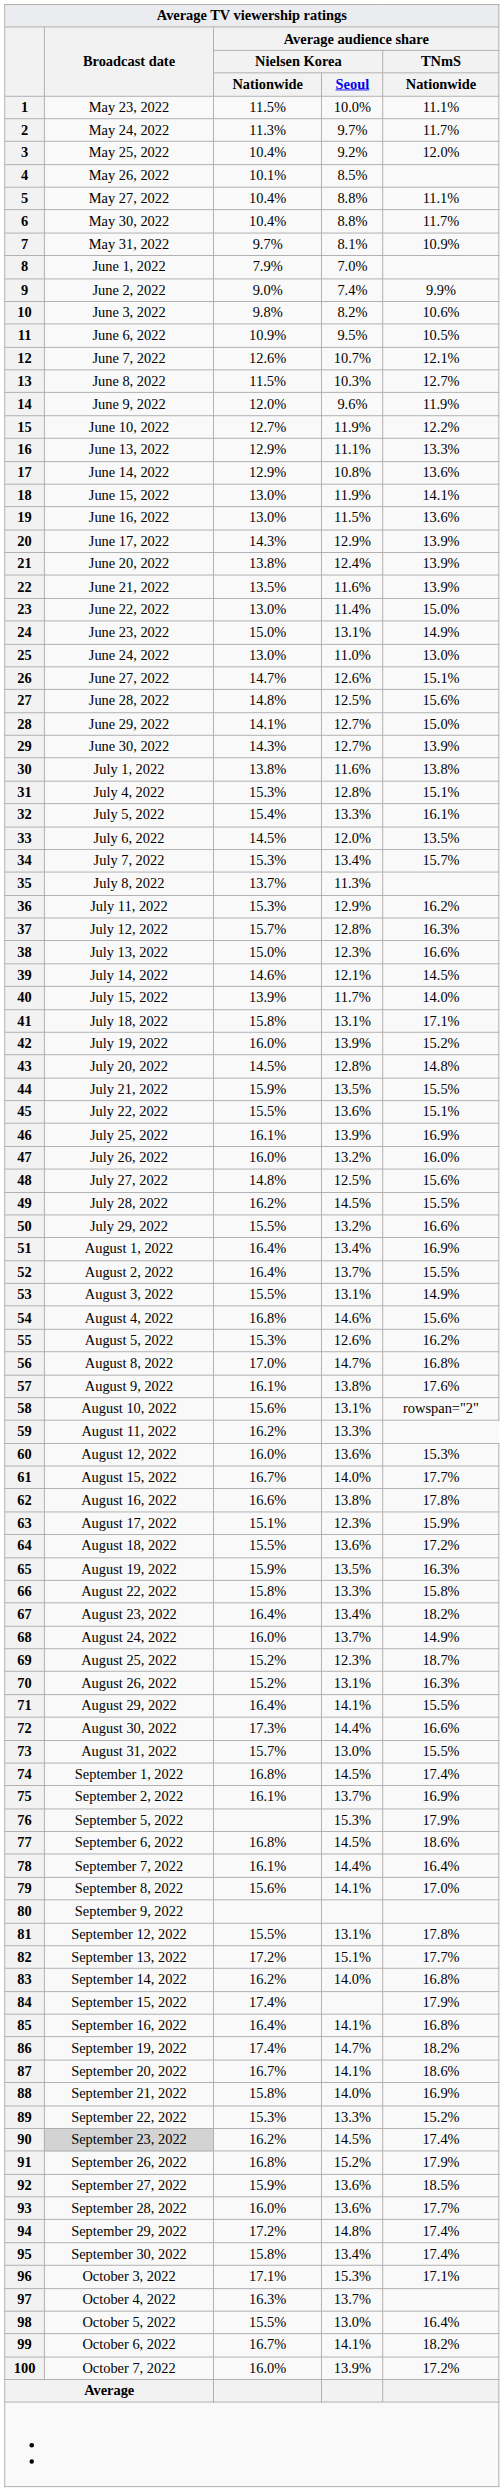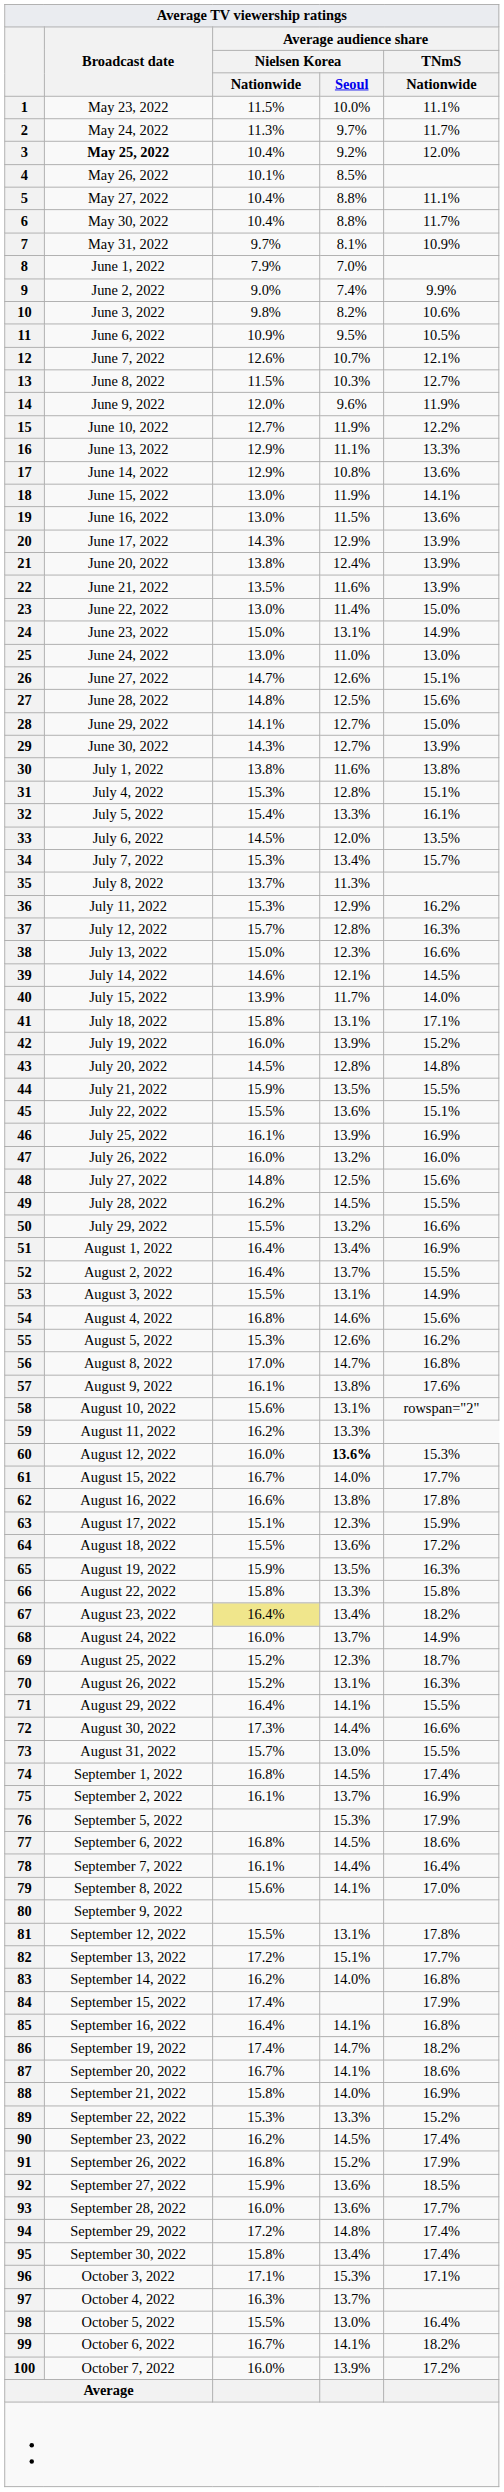3 | Broadcast date: normal -> bold
60 | Average audience share / Nielsen Korea / Seoul: normal -> bold
67 | Average audience share / Nielsen Korea / Nationwide: no background -> khaki background
90 | Broadcast date: lightgrey background -> no background
